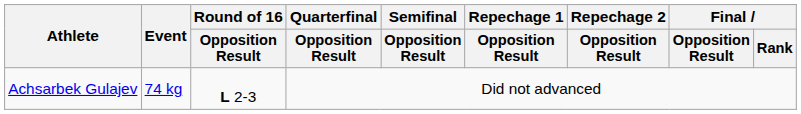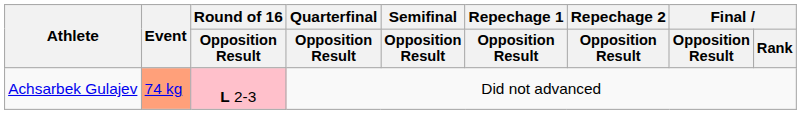Achsarbek Gulajev | Event: no background -> lightsalmon background
Achsarbek Gulajev | Round of 16 / Opposition Result: no background -> pink background
